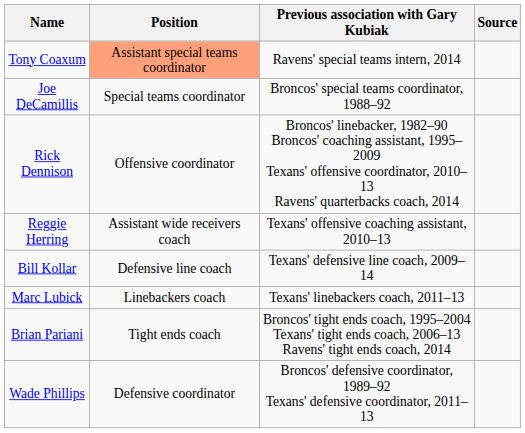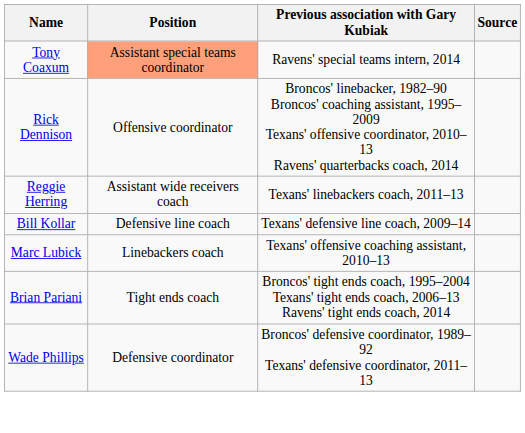- row: Joe DeCamillis | Special teams coordinator | Broncos' special teams coordinator, 1988–92
Reggie Herring | Previous association with Gary Kubiak: Texans' offensive coaching assistant, 2010–13 -> Texans' linebackers coach, 2011–13
Marc Lubick | Previous association with Gary Kubiak: Texans' linebackers coach, 2011–13 -> Texans' offensive coaching assistant, 2010–13
